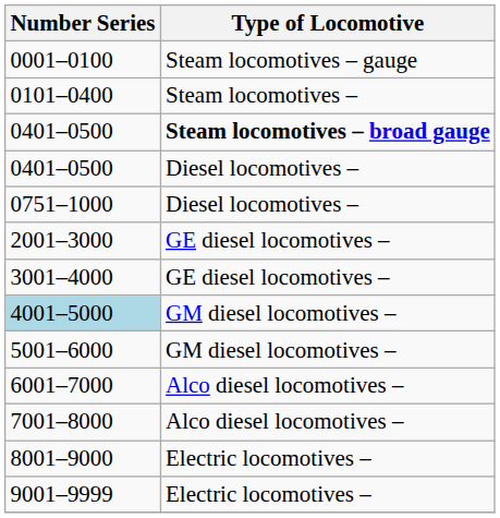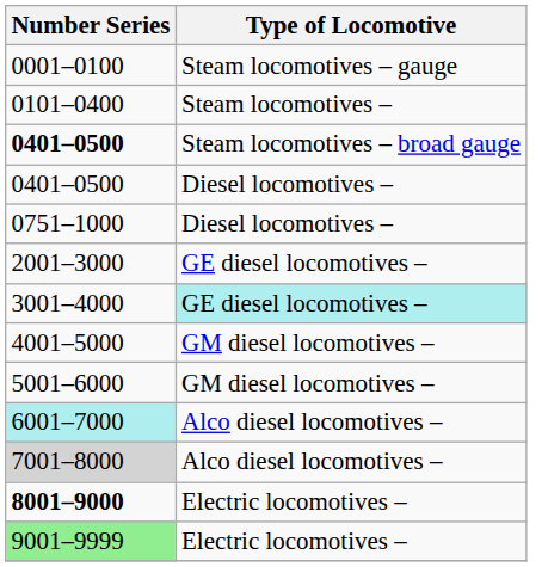row 4 | Number Series: normal -> bold
row 4 | Type of Locomotive: bold -> normal
row 8 | Type of Locomotive: no background -> paleturquoise background
row 9 | Number Series: lightblue background -> no background
row 11 | Number Series: no background -> paleturquoise background
row 12 | Number Series: no background -> lightgrey background
row 13 | Number Series: normal -> bold
row 14 | Number Series: no background -> lightgreen background
